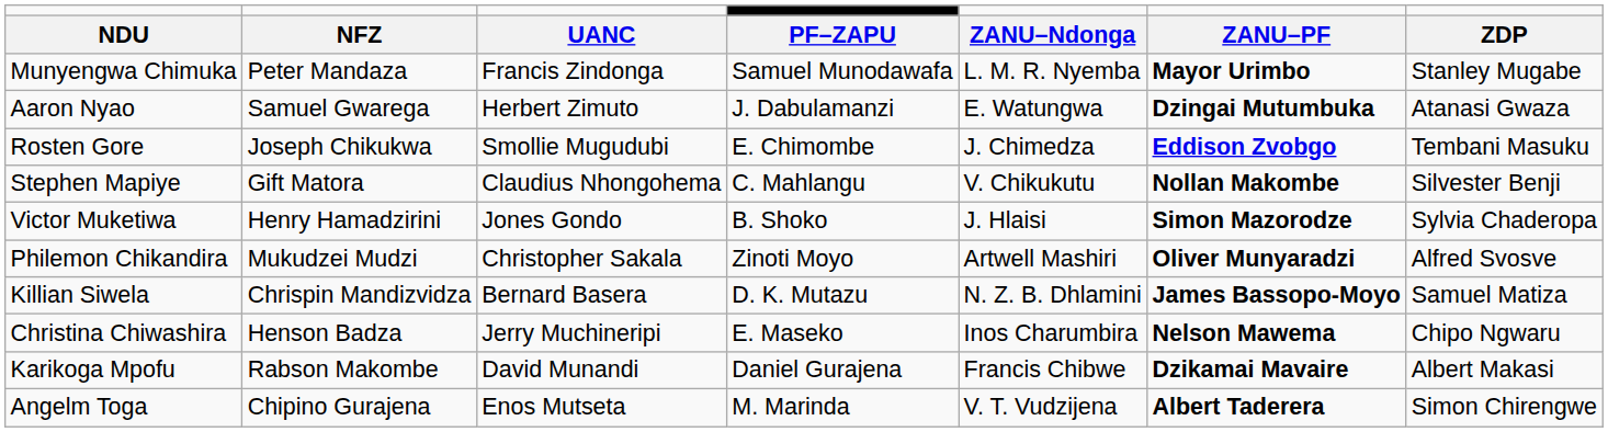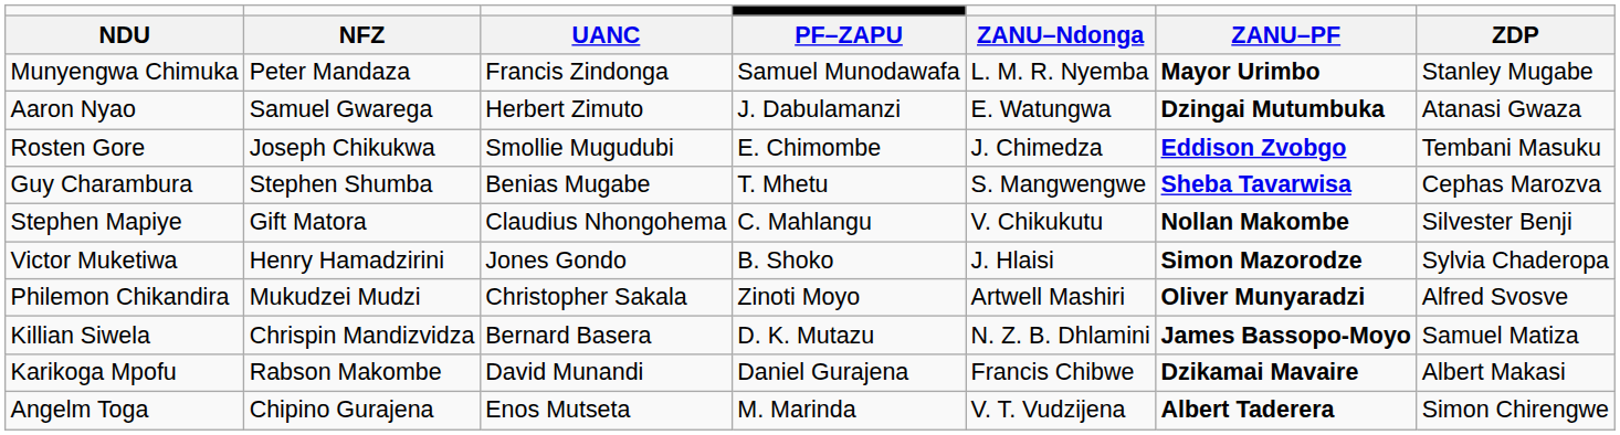+ row: Guy Charambura | Stephen Shumba | Benias Mugabe | T. Mhetu | S. Mangwengwe | Sheba Tavarwisa | Cephas Marozva
- row: Christina Chiwashira | Henson Badza | Jerry Muchineripi | E. Maseko | Inos Charumbira | Nelson Mawema | Chipo Ngwaru
